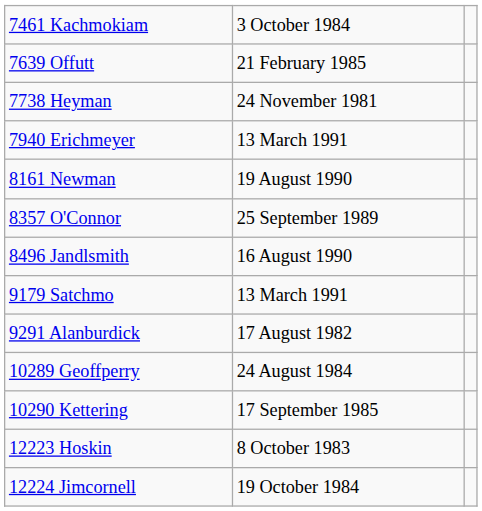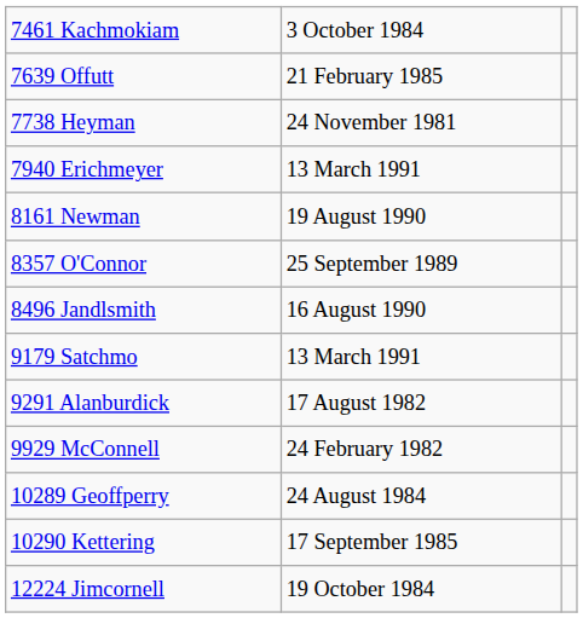+ row: 9929 McConnell | 24 February 1982
- row: 12223 Hoskin | 8 October 1983
